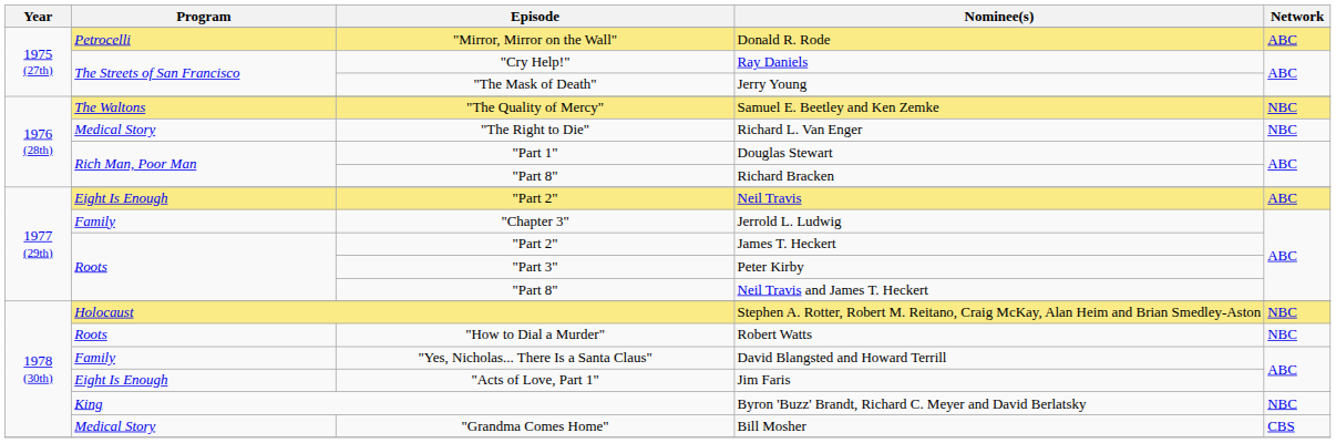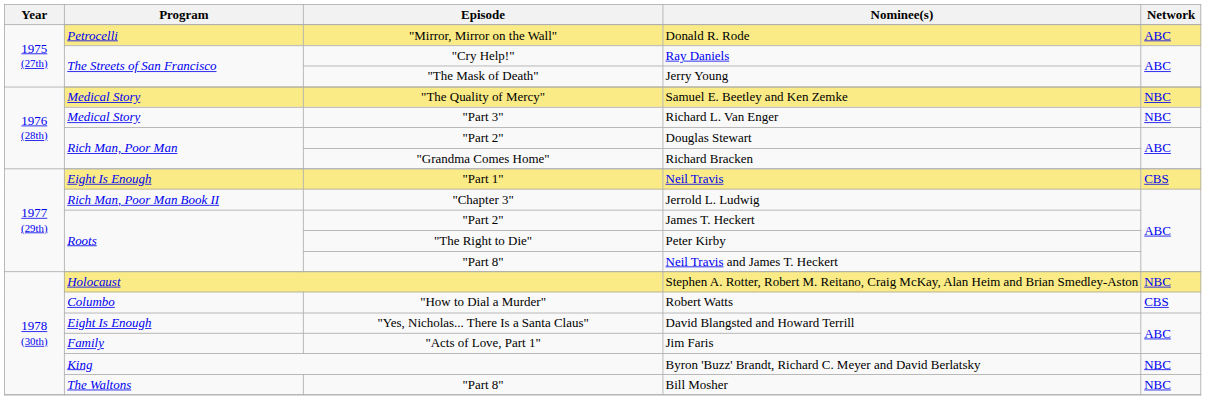Samuel E. Beetley and Ken Zemke | Program: The Waltons -> Medical Story
Richard L. Van Enger | Episode: "The Right to Die" -> "Part 3"
Douglas Stewart | Episode: "Part 1" -> "Part 2"
Richard Bracken | Episode: "Part 8" -> "Grandma Comes Home"
Neil Travis | Episode: "Part 2" -> "Part 1"
Neil Travis | Network: ABC -> CBS
Jerrold L. Ludwig | Program: Family -> Rich Man, Poor Man Book II
Peter Kirby | Episode: "Part 3" -> "The Right to Die"
Robert Watts | Program: Roots -> Columbo
Robert Watts | Network: NBC -> CBS
David Blangsted and Howard Terrill | Program: Family -> Eight Is Enough
Jim Faris | Program: Eight Is Enough -> Family
Bill Mosher | Program: Medical Story -> The Waltons
Bill Mosher | Episode: "Grandma Comes Home" -> "Part 8"
Bill Mosher | Network: CBS -> NBC
